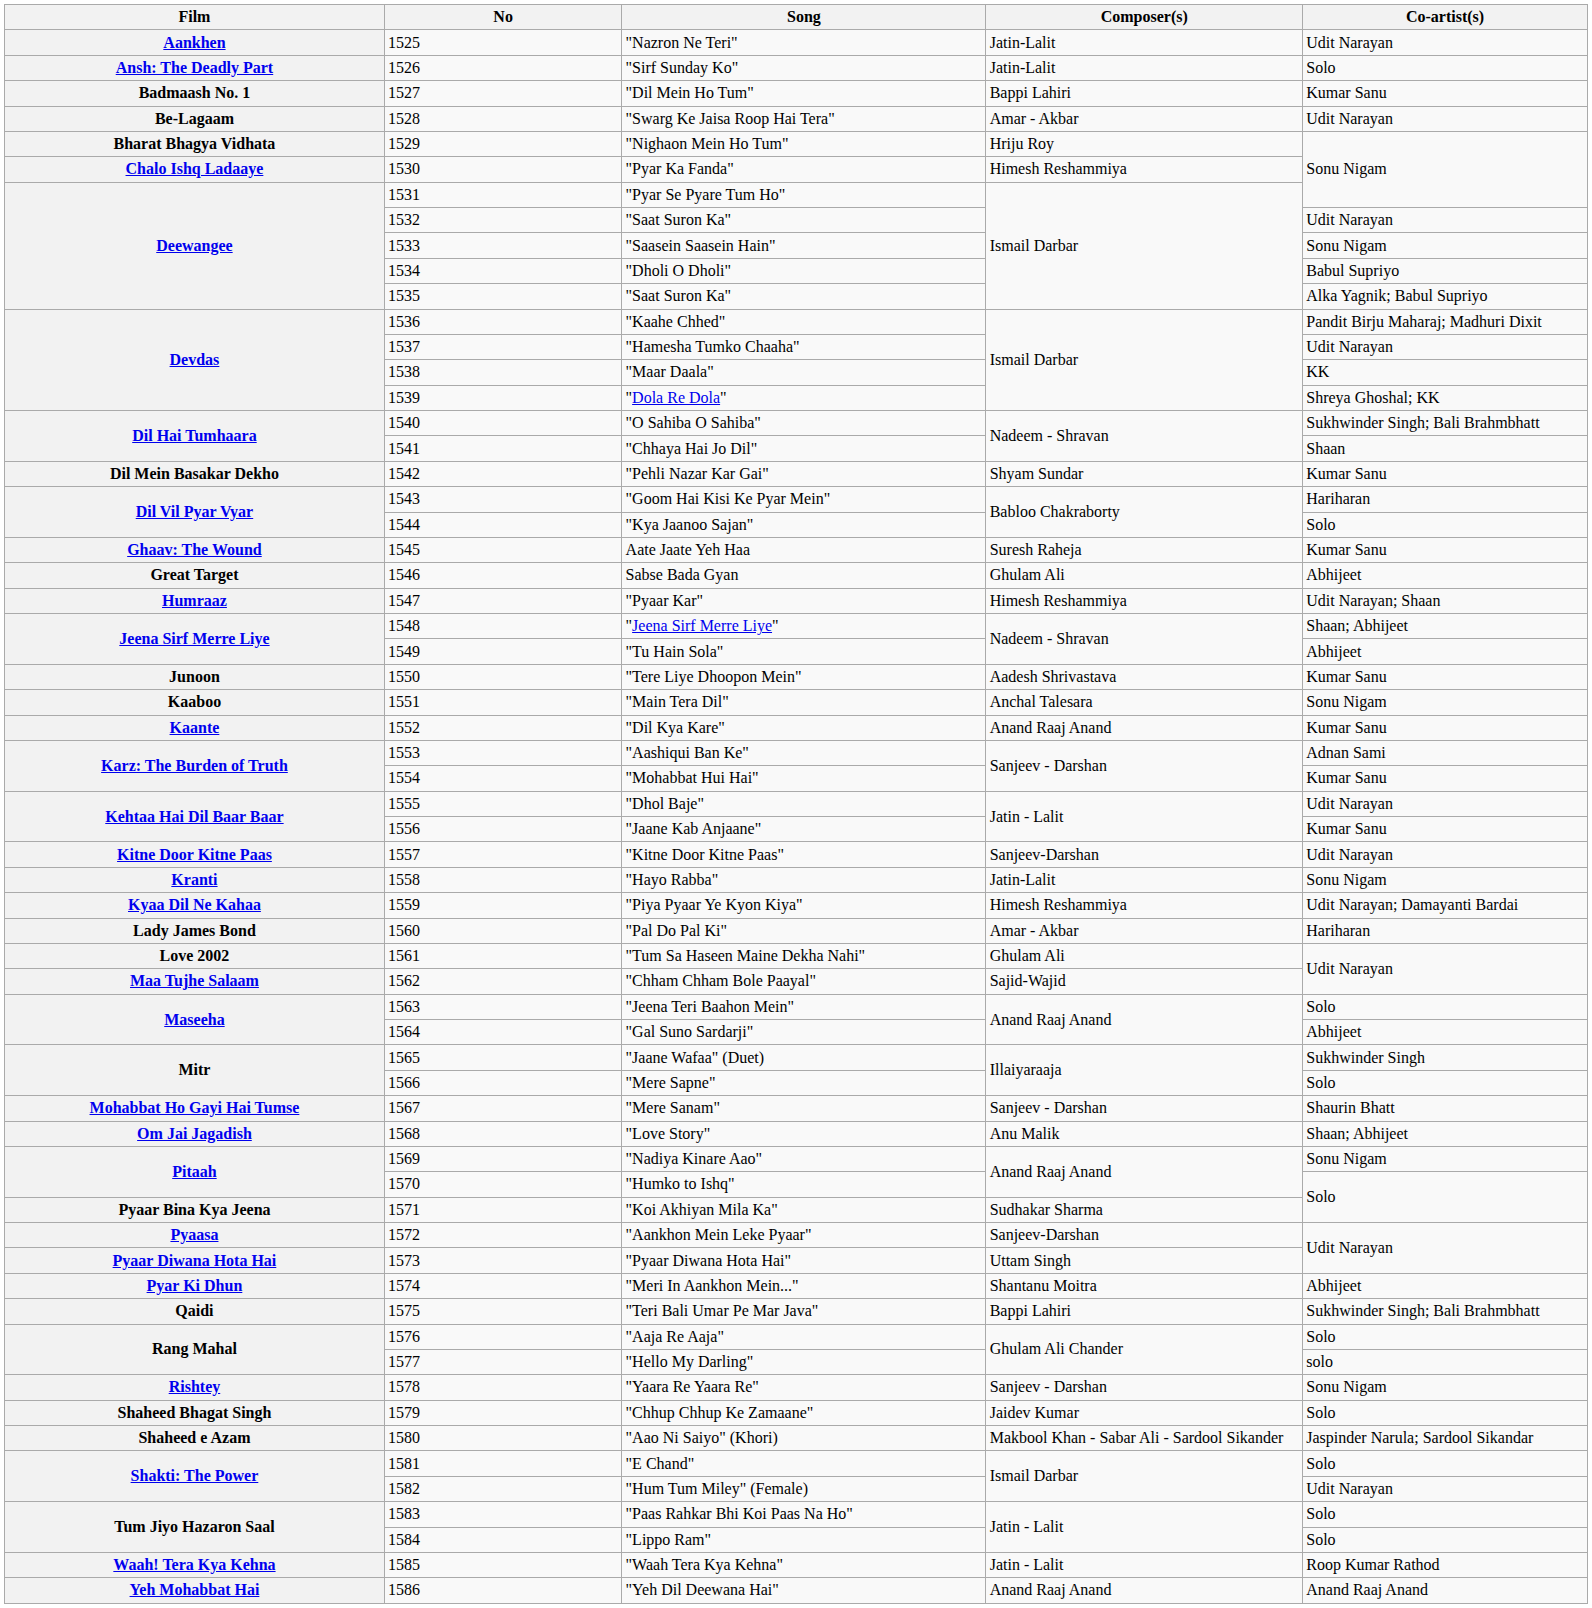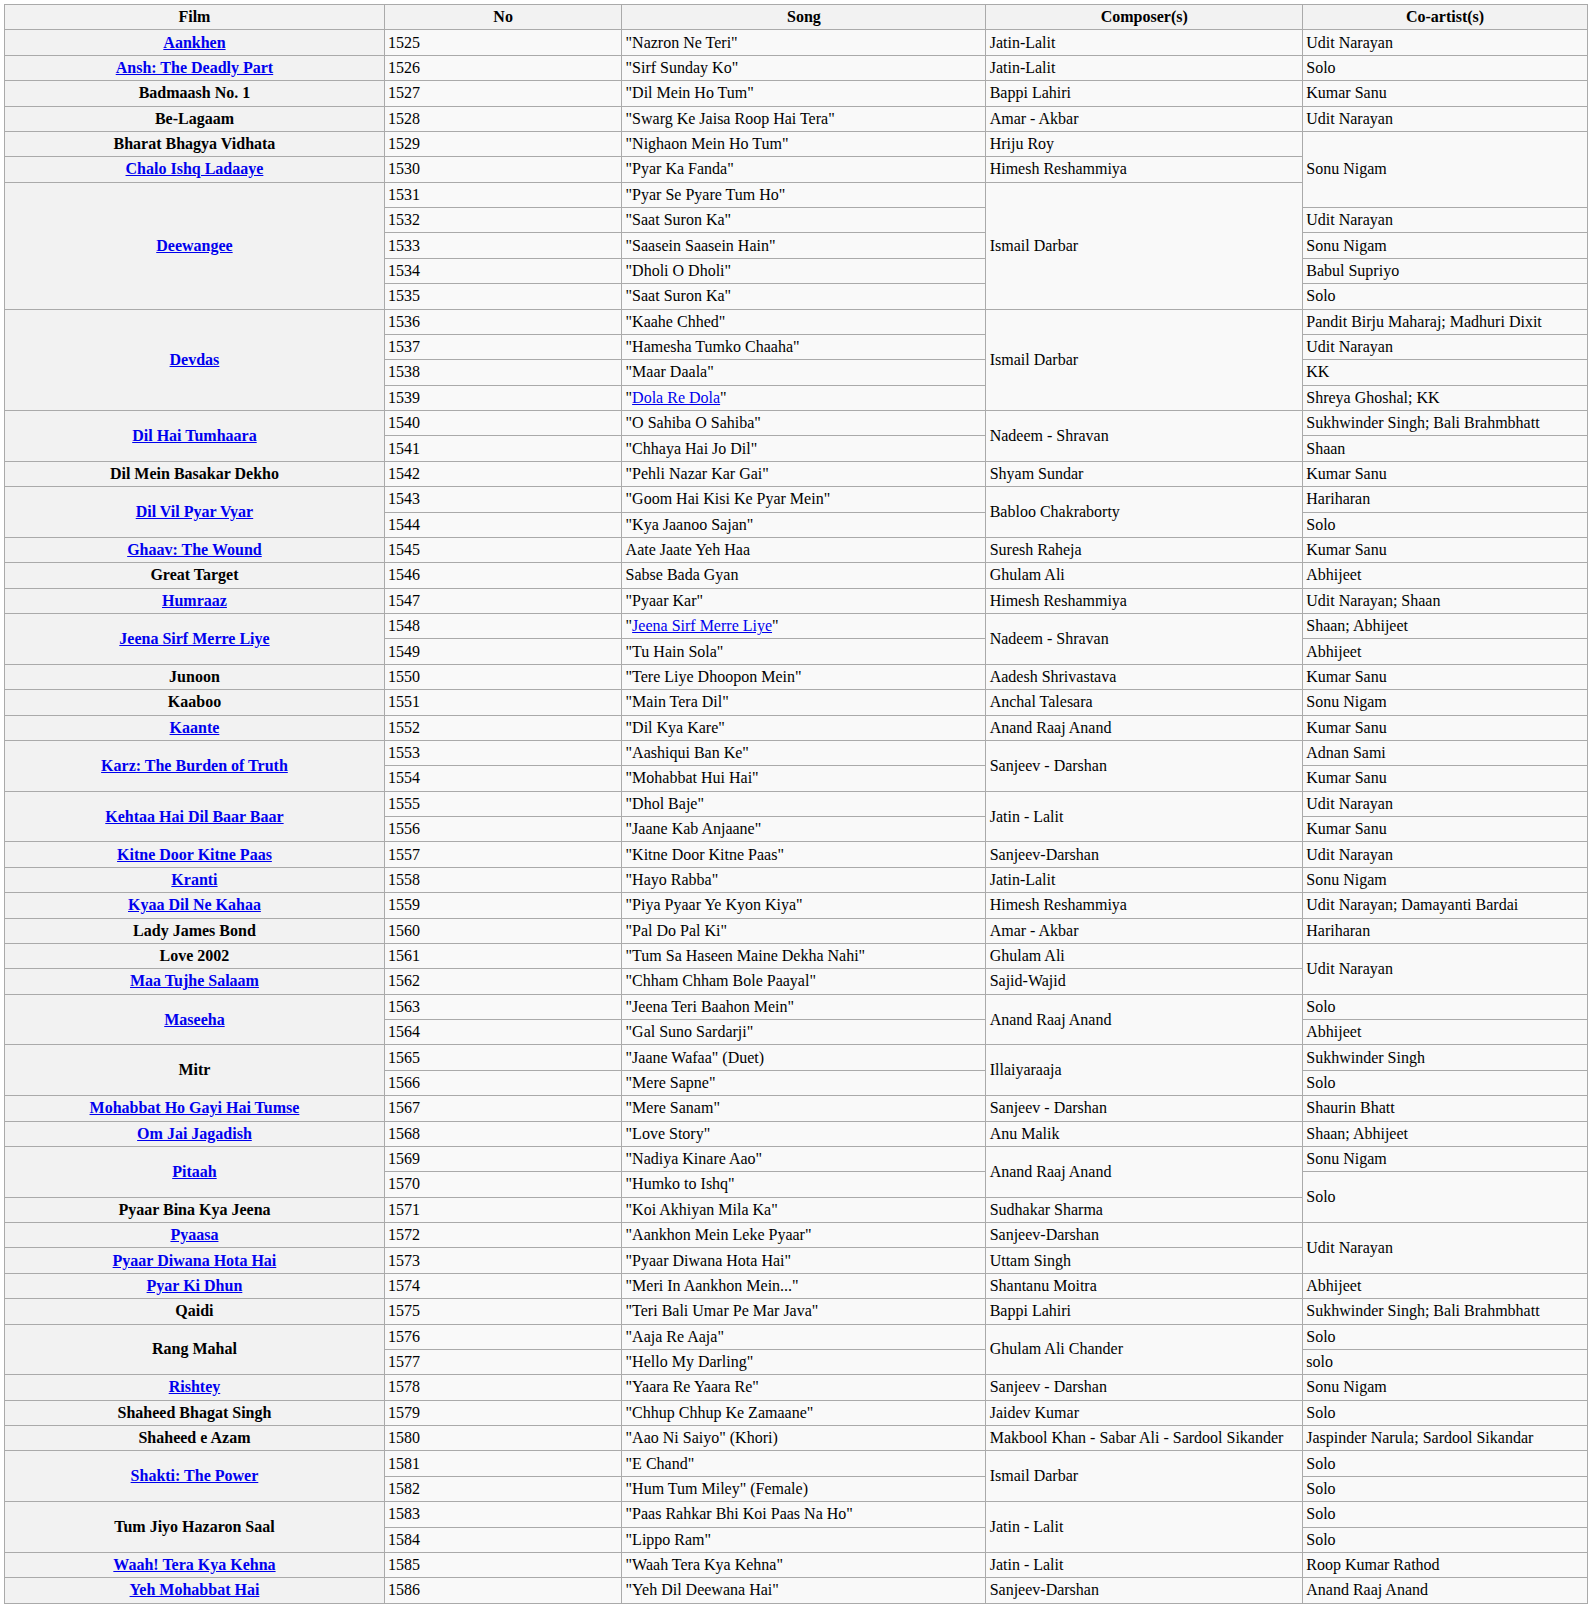1535 / "Saat Suron Ka" | Co-artist(s): Alka Yagnik; Babul Supriyo -> Solo
"Hum Tum Miley" (Female) | Co-artist(s): Udit Narayan -> Solo
"Yeh Dil Deewana Hai" | Composer(s): Anand Raaj Anand -> Sanjeev-Darshan
